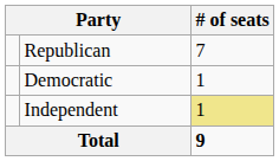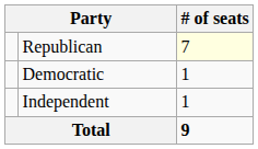Republican | # of seats: no background -> lightyellow background
Independent | # of seats: khaki background -> no background
